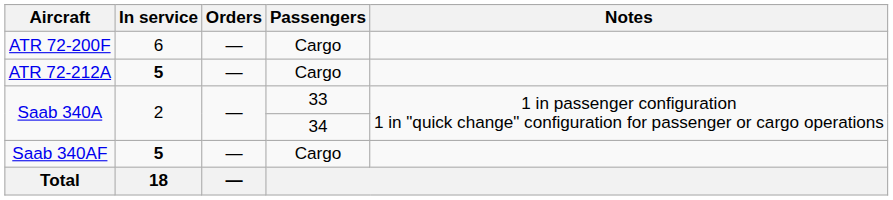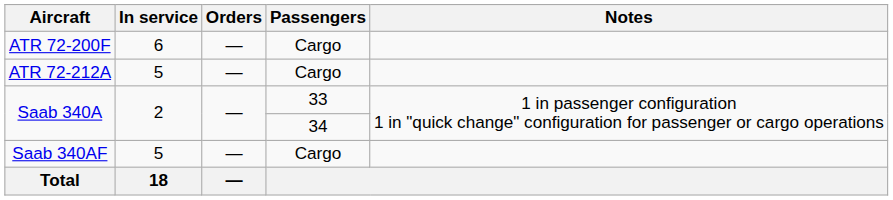ATR 72-212A | In service: bold -> normal
Saab 340AF | In service: bold -> normal
